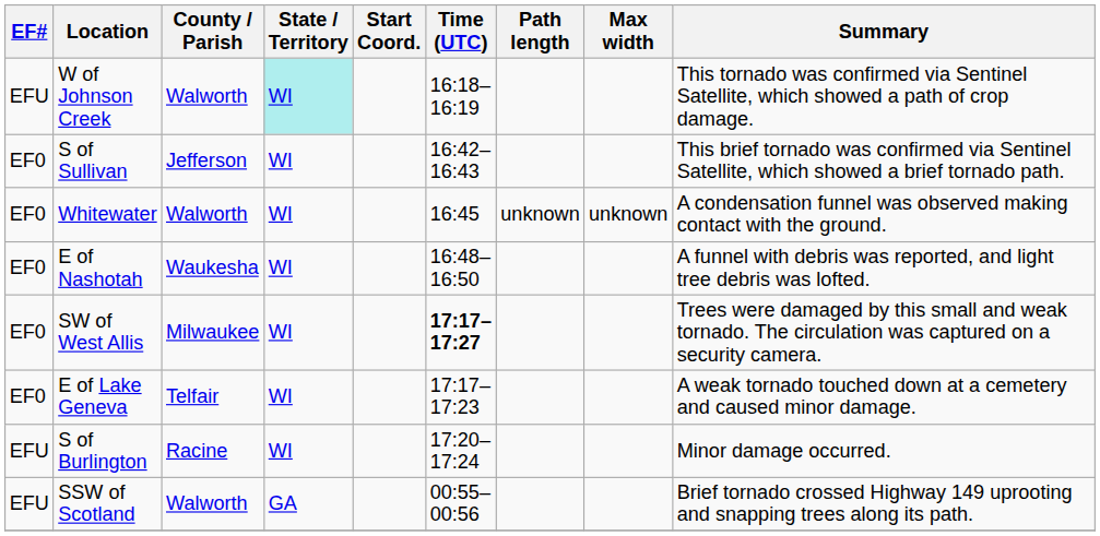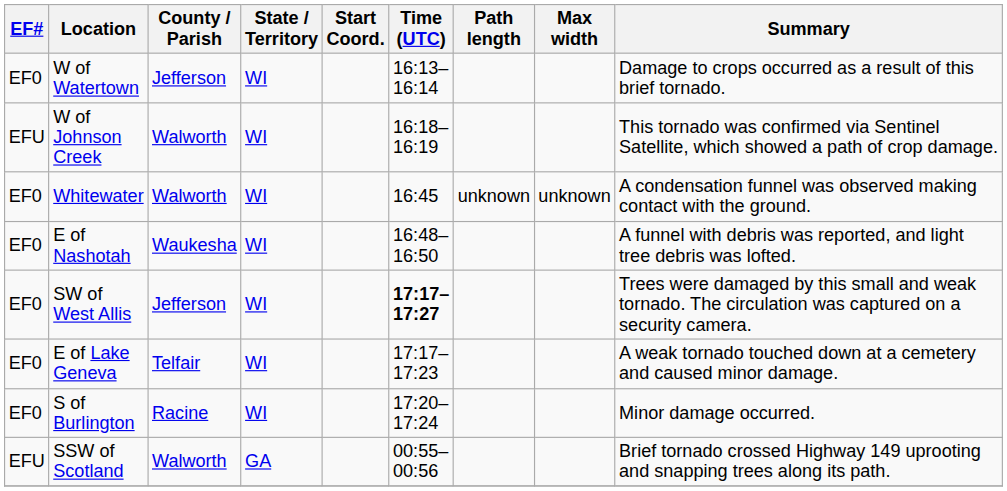+ row: EF0 | W of Watertown | Jefferson | WI | 16:13–16:14 | Damage to crops occurred as a result of this brief tornado.
W of Johnson Creek | State / Territory: paleturquoise background -> no background
- row: EF0 | S of Sullivan | Jefferson | WI | 16:42–16:43 | This brief tornado was confirmed via Sentinel Satellite, which showed a brief tornado path.
SW of West Allis | County / Parish: Milwaukee -> Jefferson
S of Burlington | EF#: EFU -> EF0
